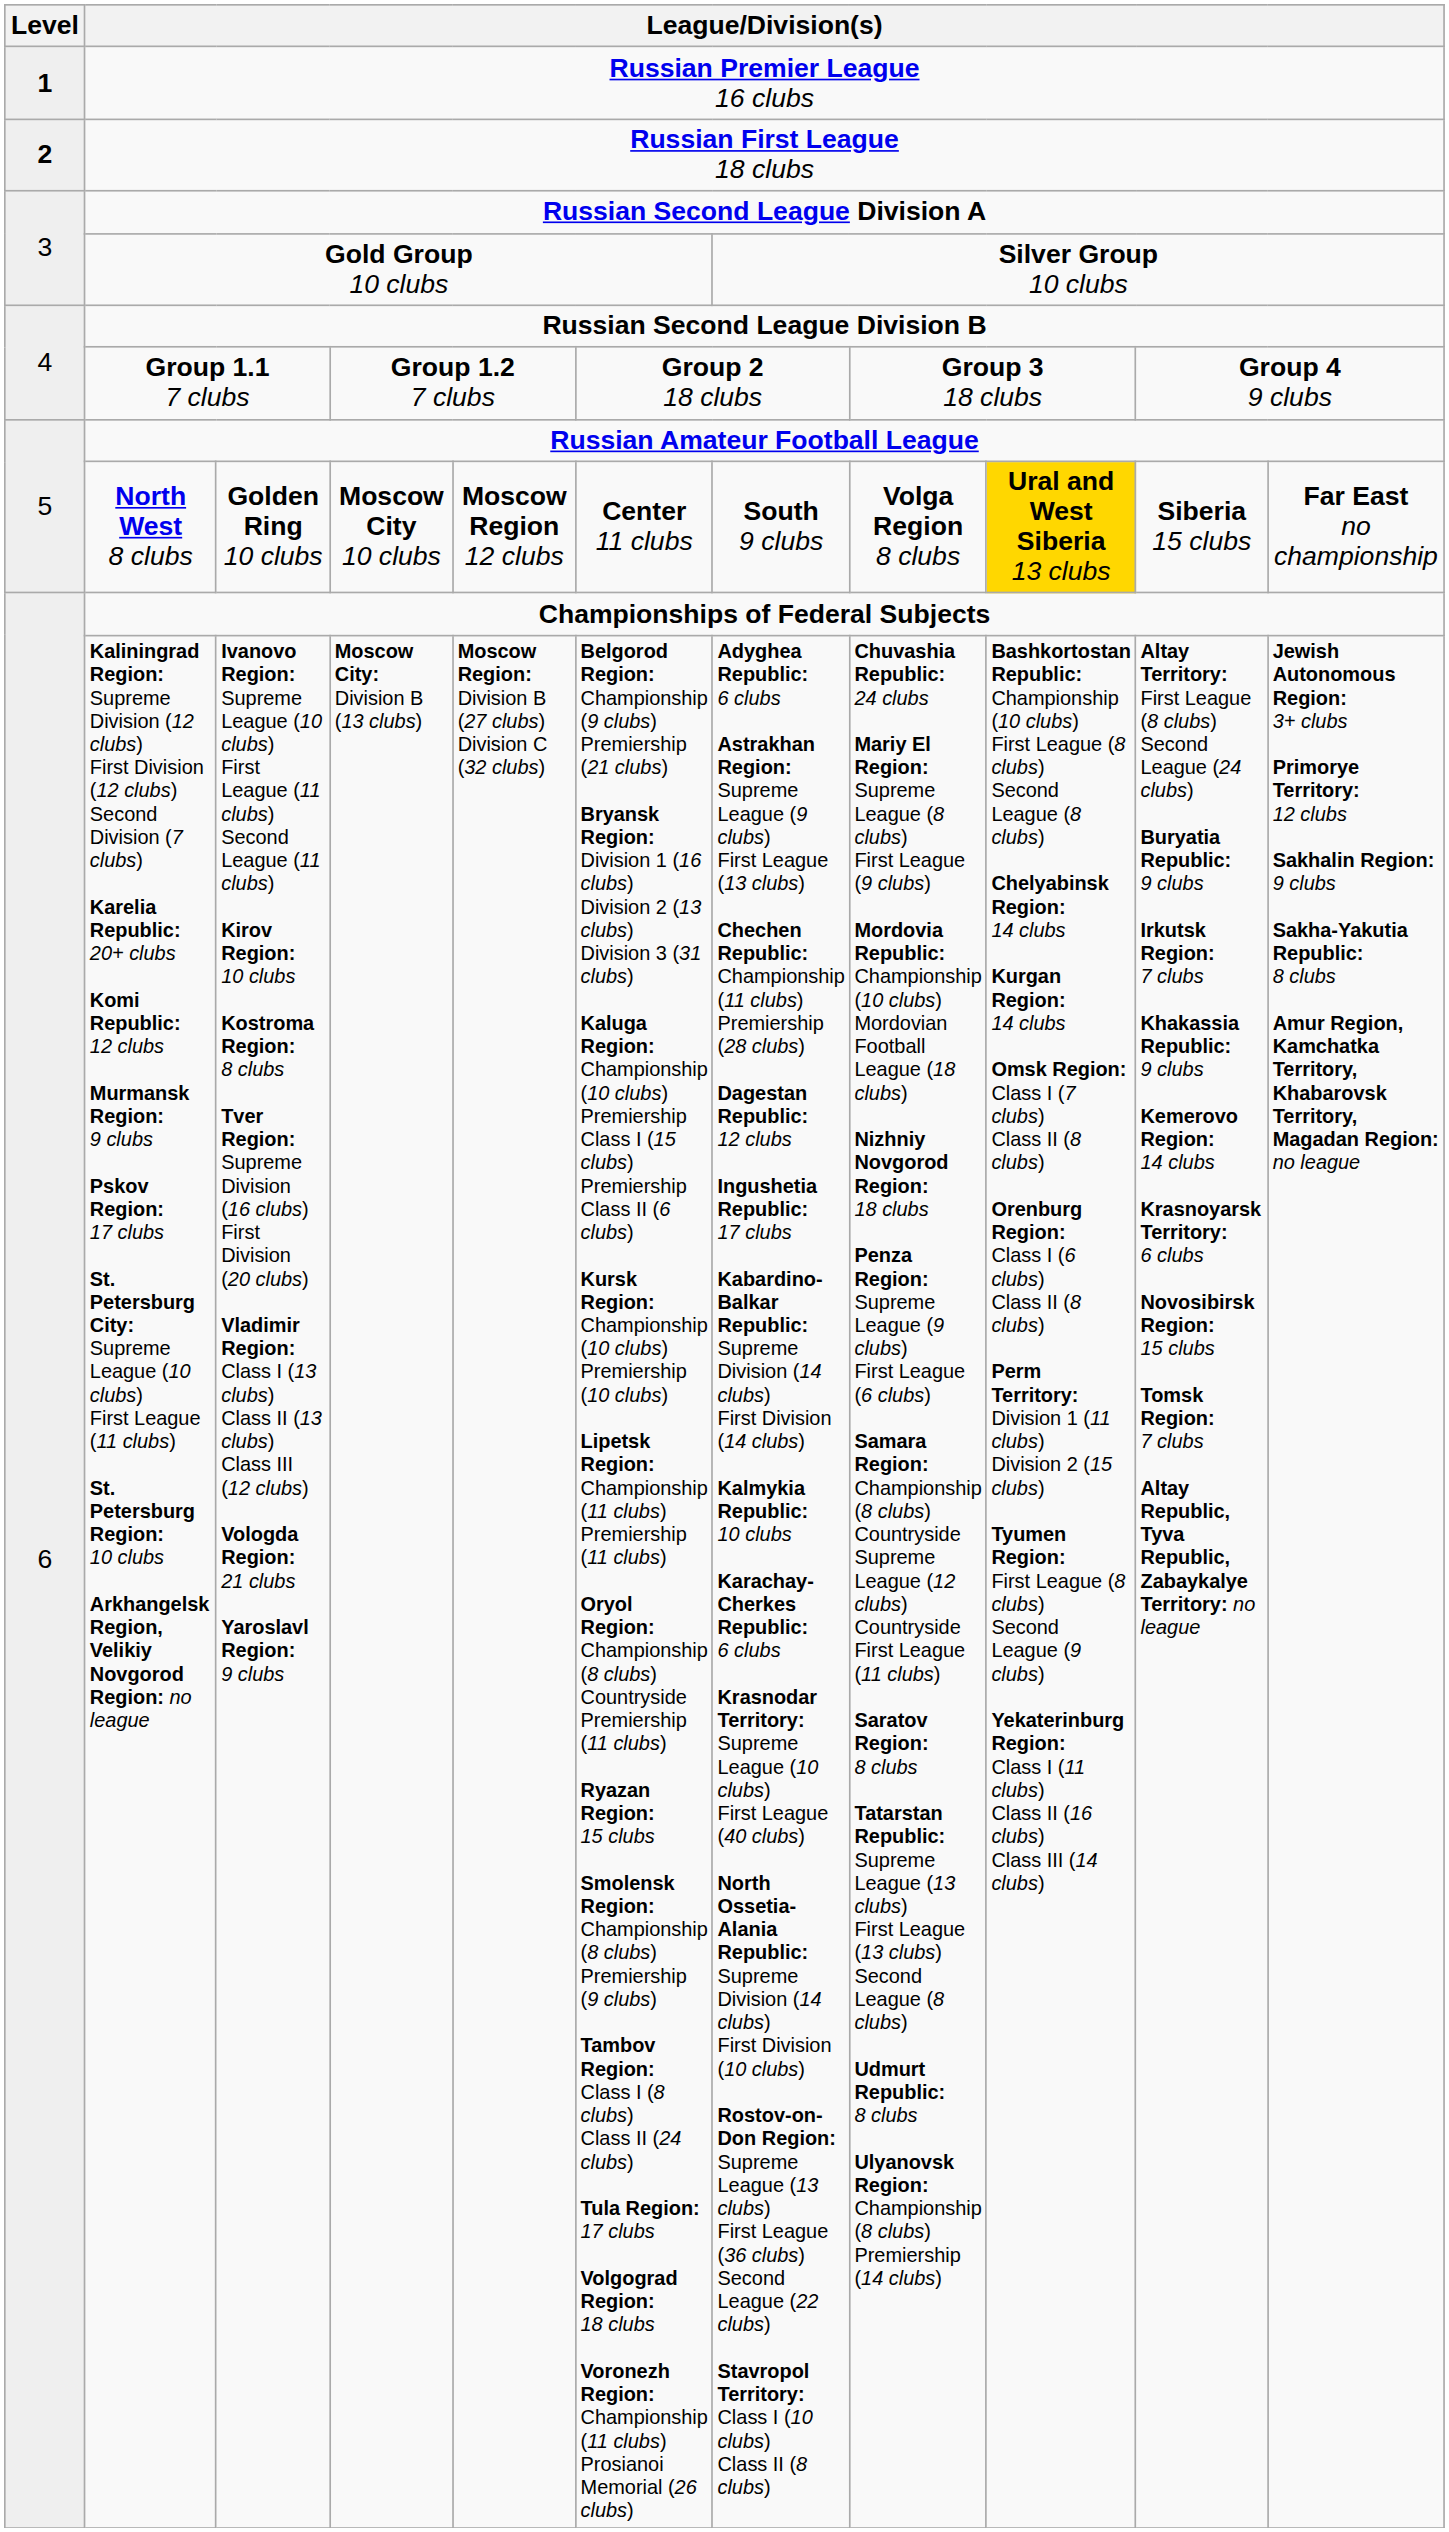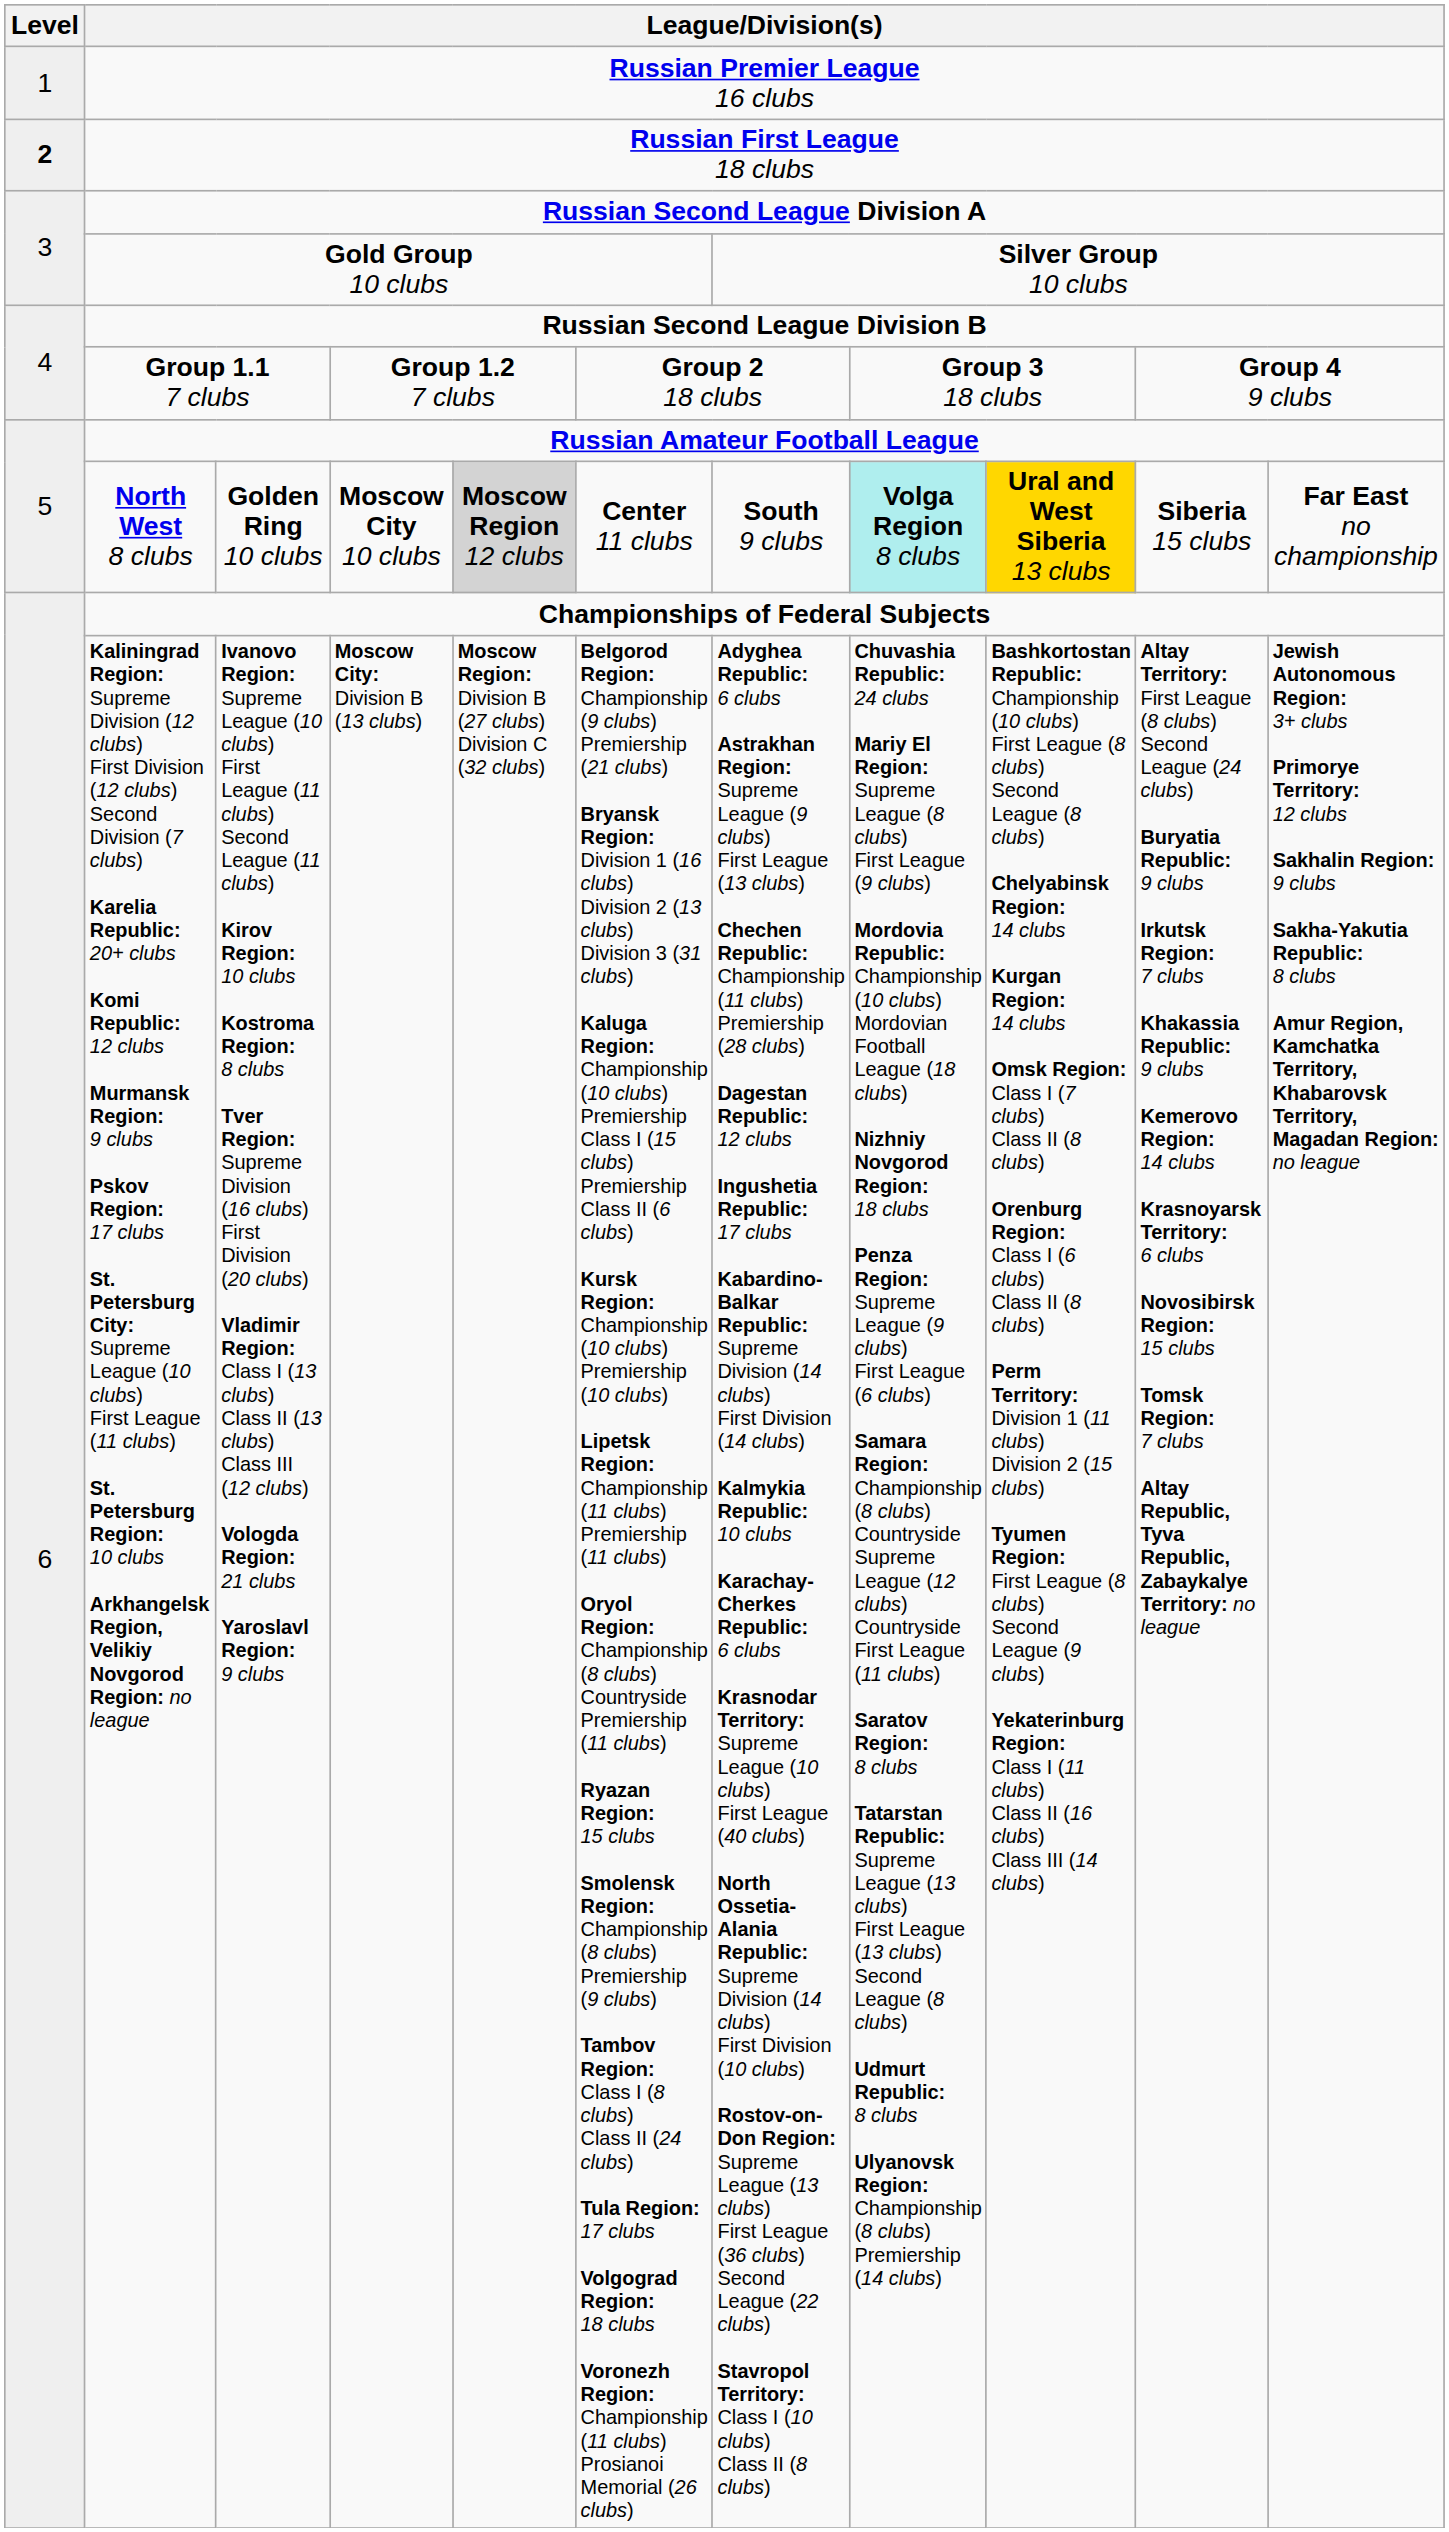Russian Premier League 16 clubs | Level: bold -> normal
North West 8 clubs | column 5: no background -> lightgrey background
North West 8 clubs | column 8: no background -> paleturquoise background
